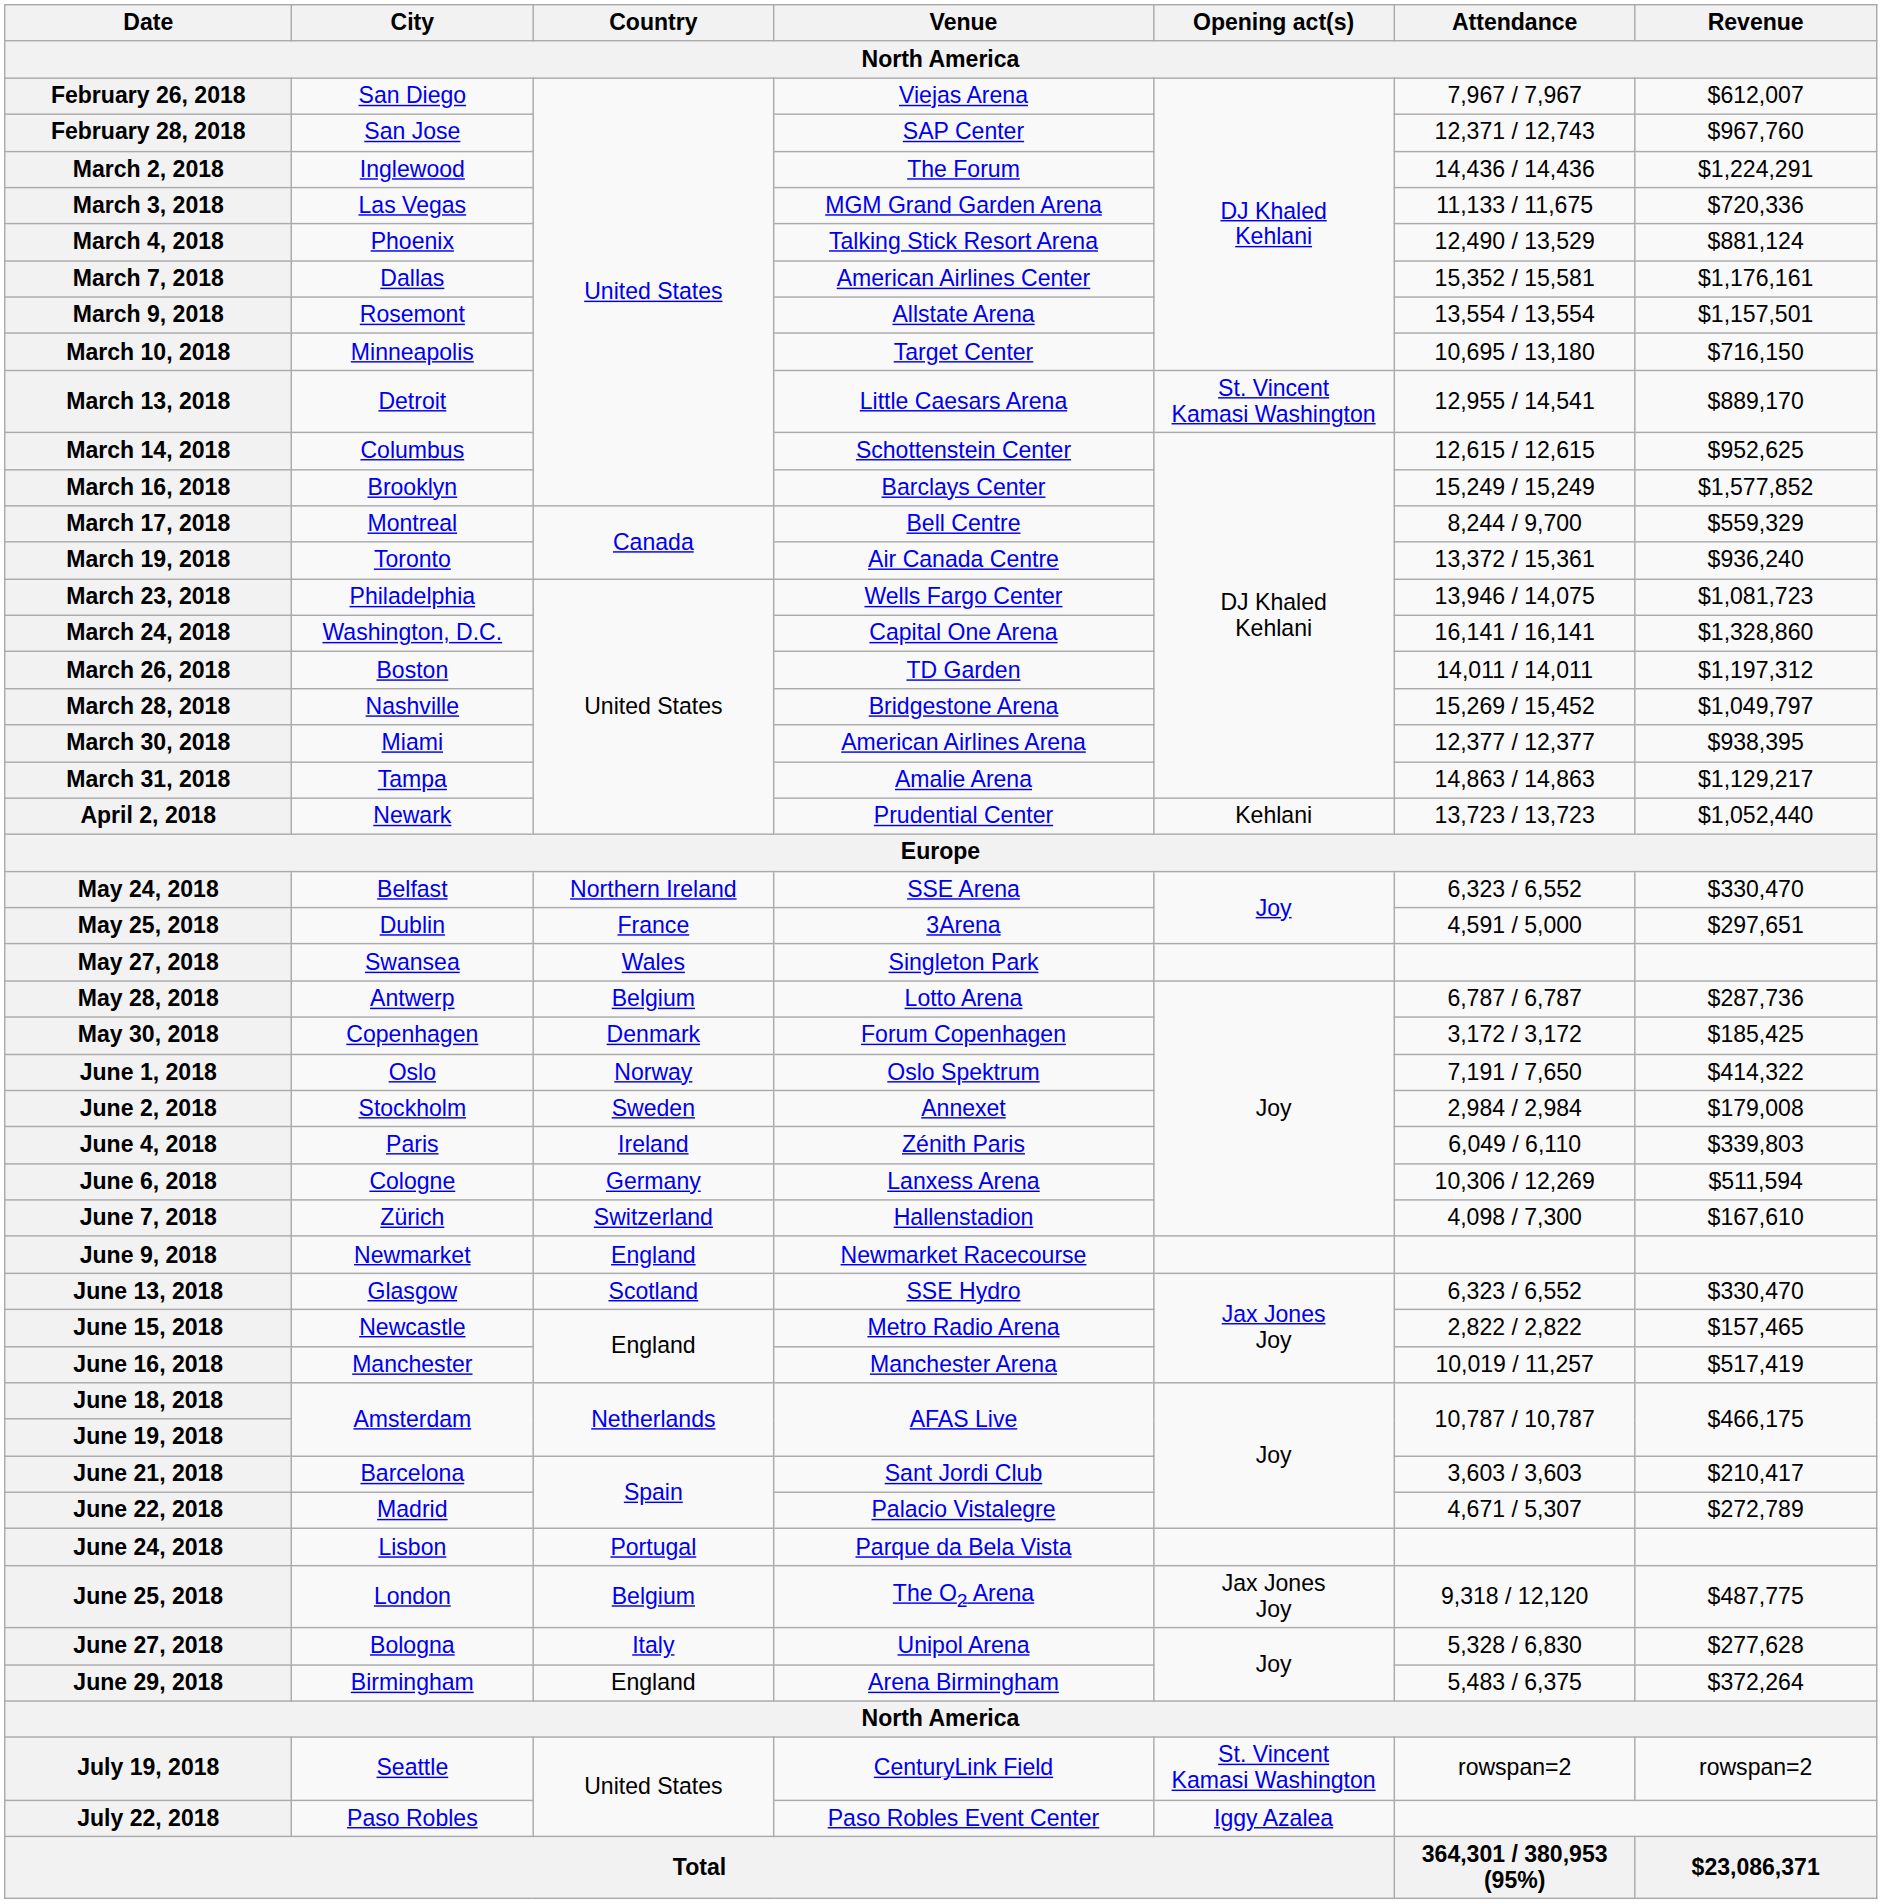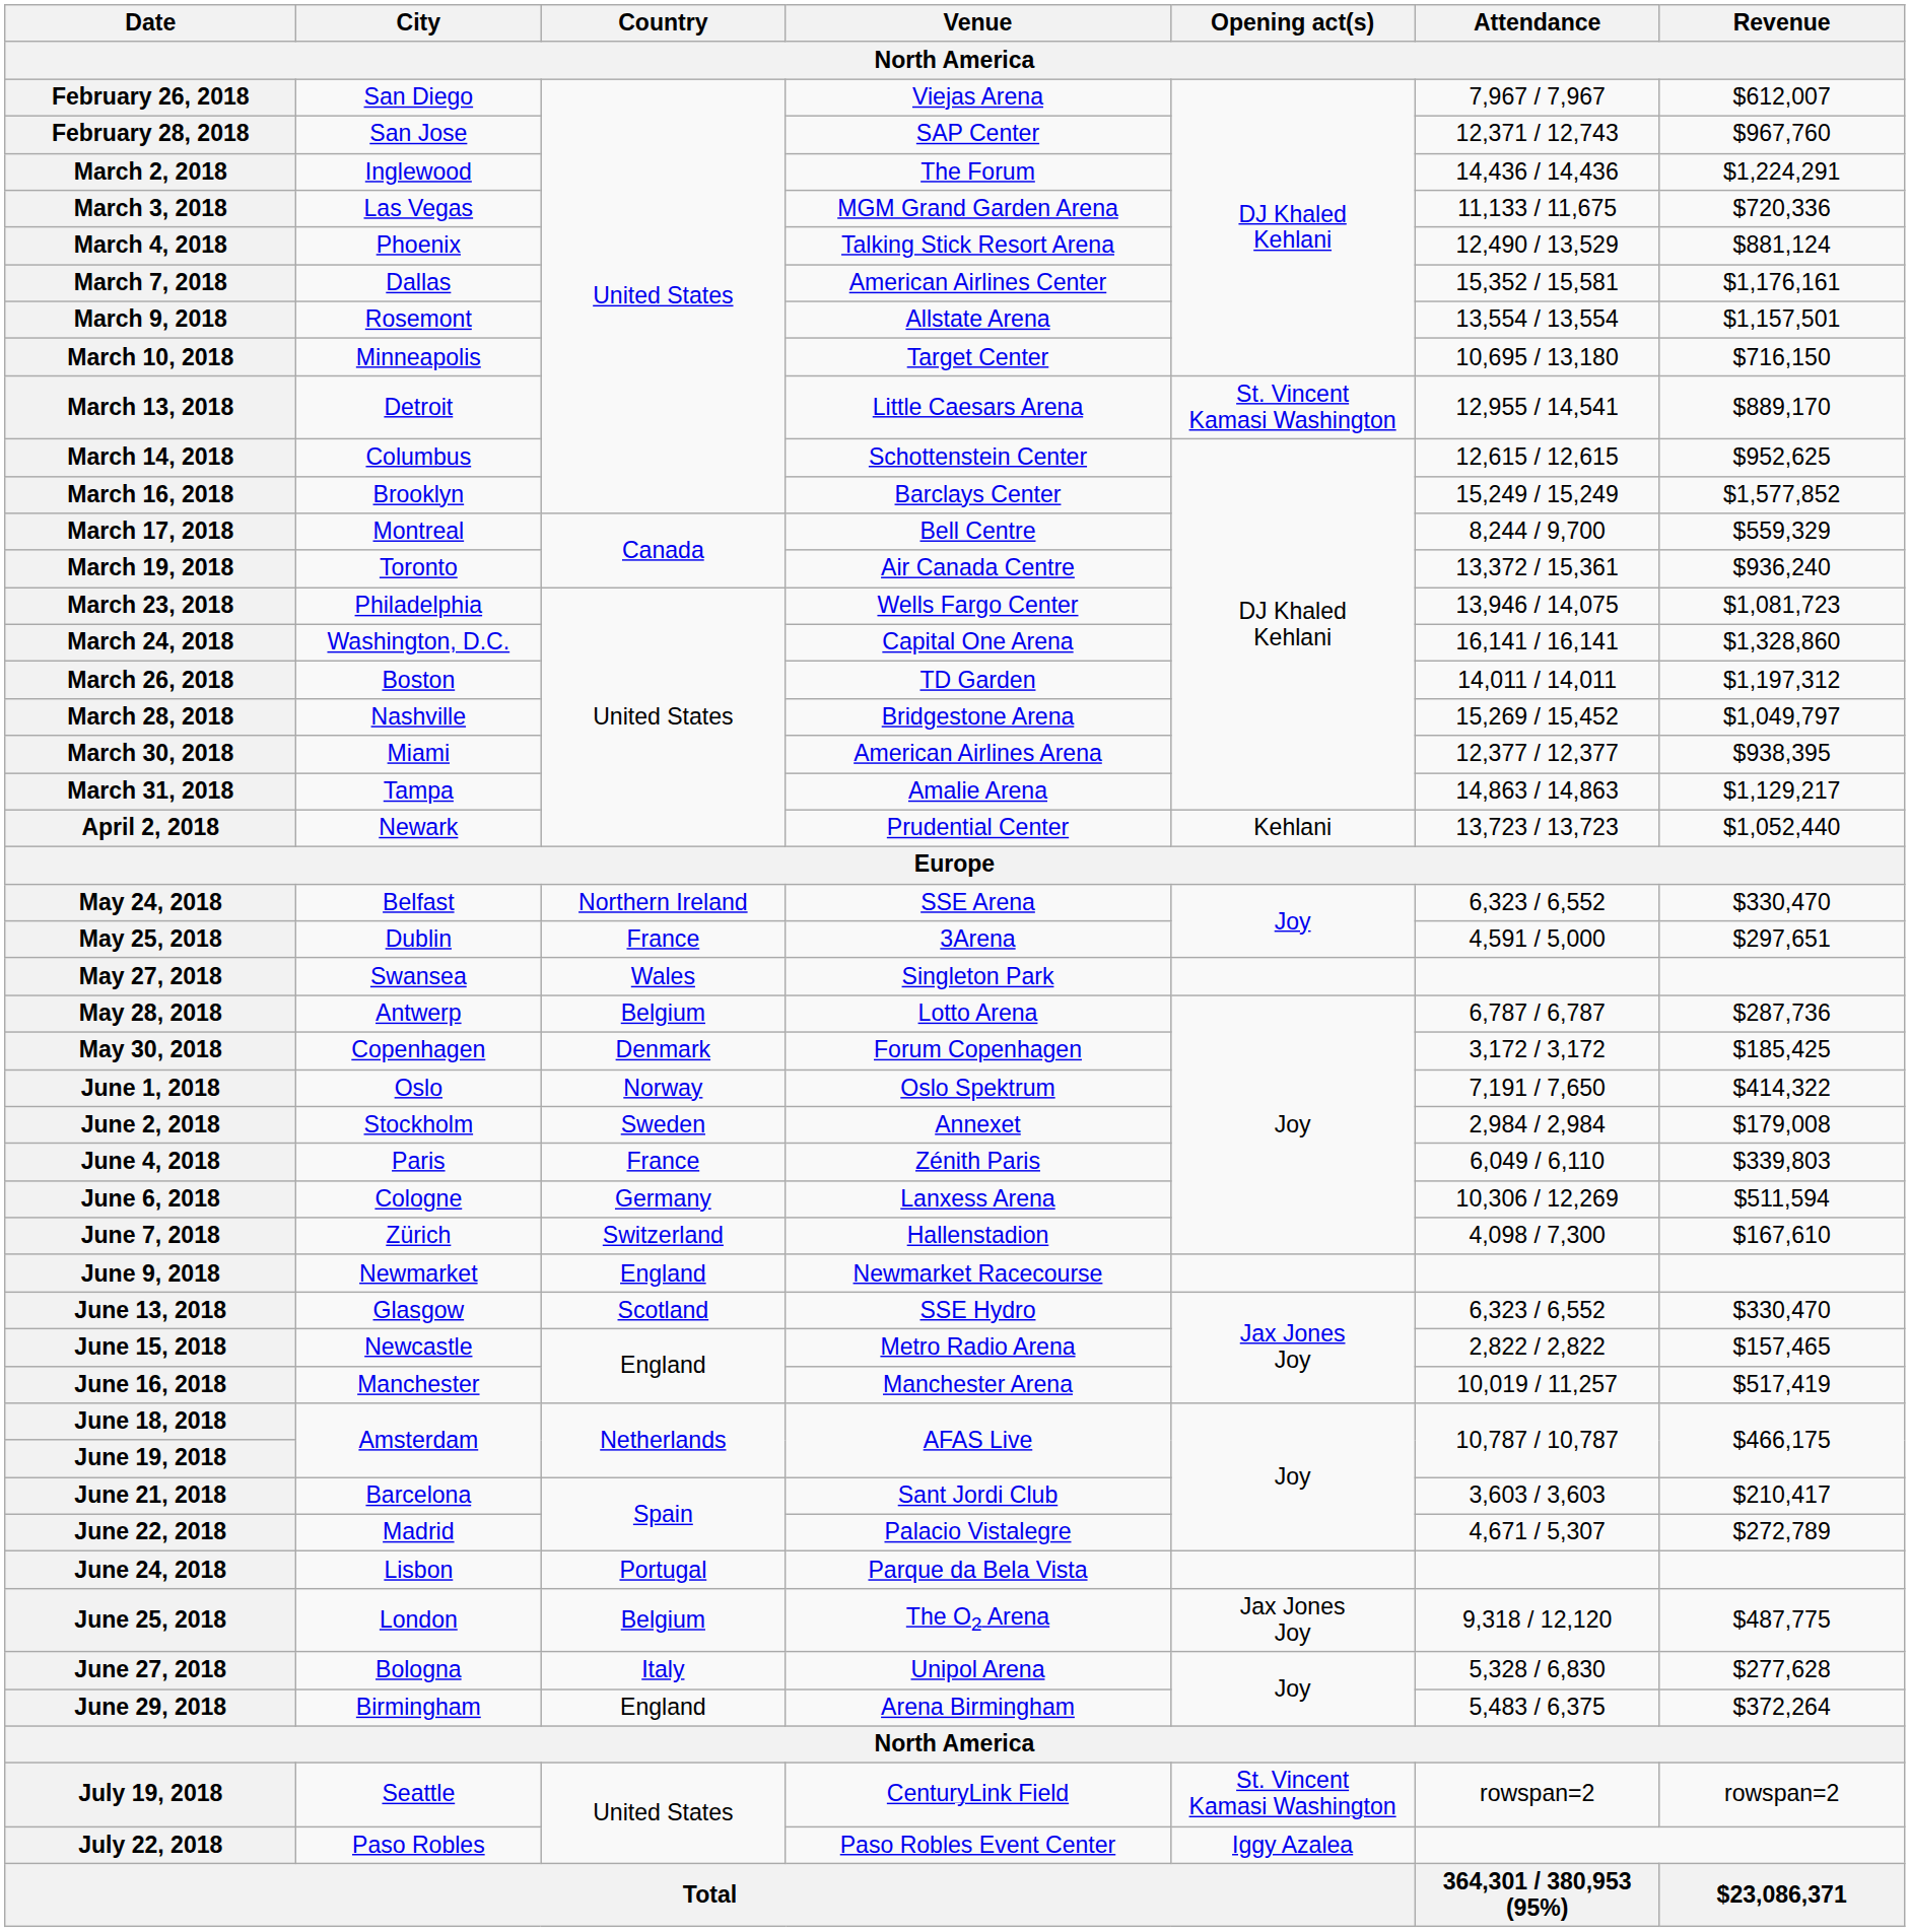June 4, 2018 | Country: Ireland -> France
